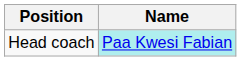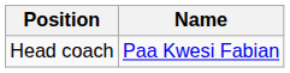Head coach | Name: paleturquoise background -> no background
